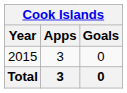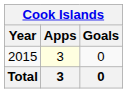2015 | Apps: no background -> lightyellow background
